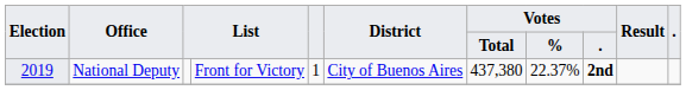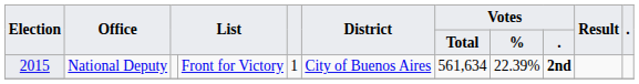National Deputy | Election: 2019 -> 2015
National Deputy | Votes / Total: 437,380 -> 561,634
National Deputy | Votes / %: 22.37% -> 22.39%
